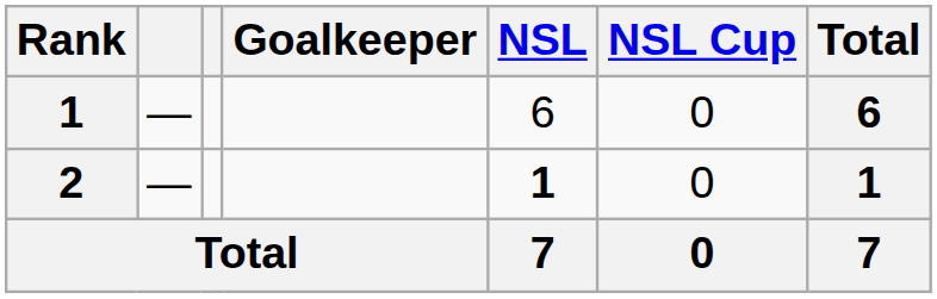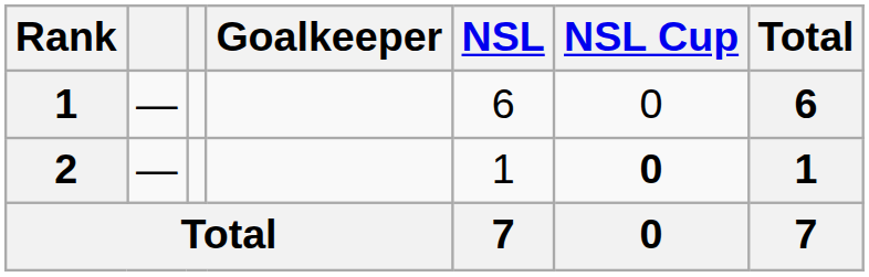2 | NSL: bold -> normal
2 | NSL Cup: normal -> bold
